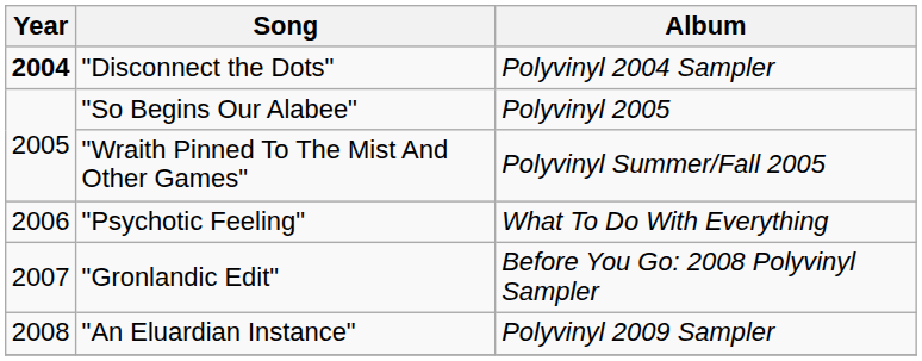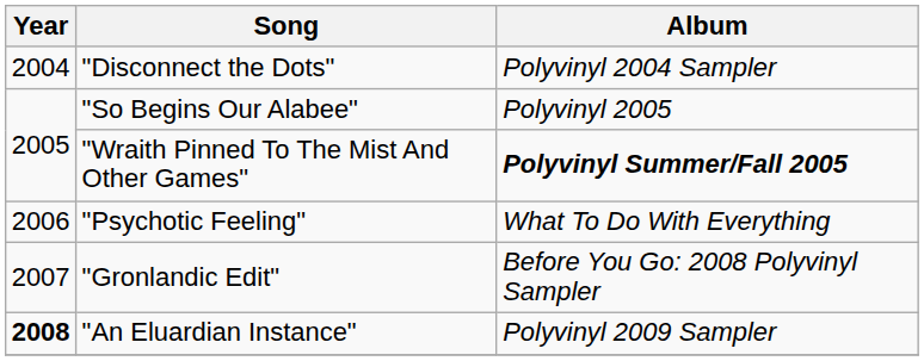"Disconnect the Dots" | Year: bold -> normal
"Wraith Pinned To The Mist And Other Games" | Album: normal -> bold
"An Eluardian Instance" | Year: normal -> bold
